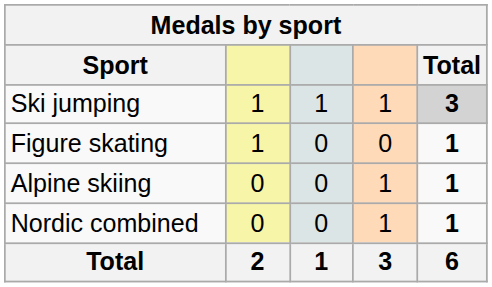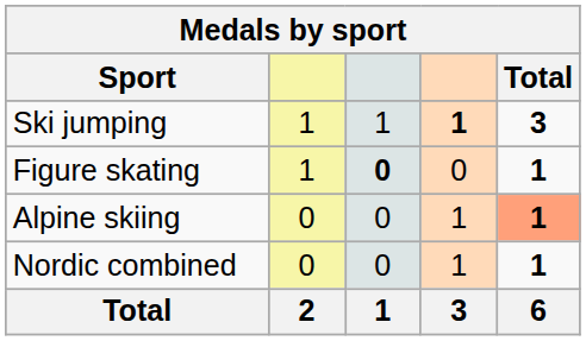Ski jumping | column 4: normal -> bold
Ski jumping | Total: lightgrey background -> no background
Figure skating | column 3: normal -> bold
Alpine skiing | Total: no background -> lightsalmon background
